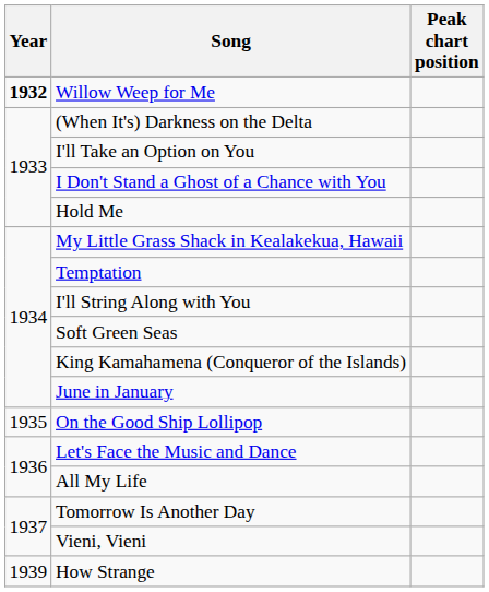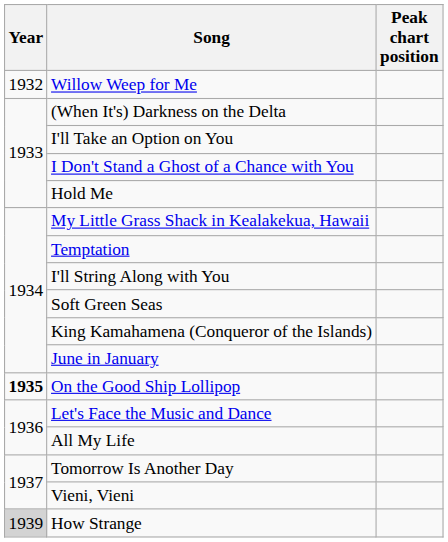Willow Weep for Me | Year: bold -> normal
On the Good Ship Lollipop | Year: normal -> bold
How Strange | Year: no background -> lightgrey background
